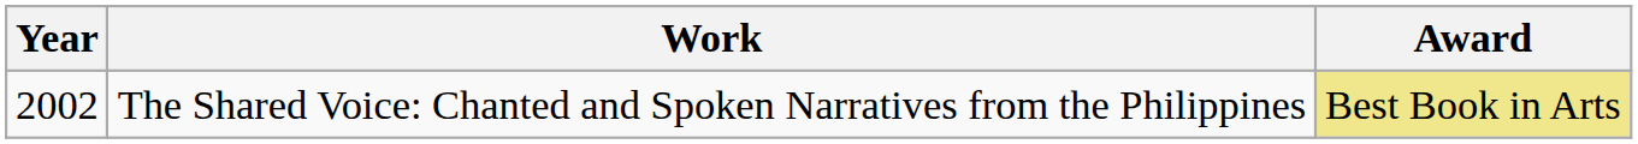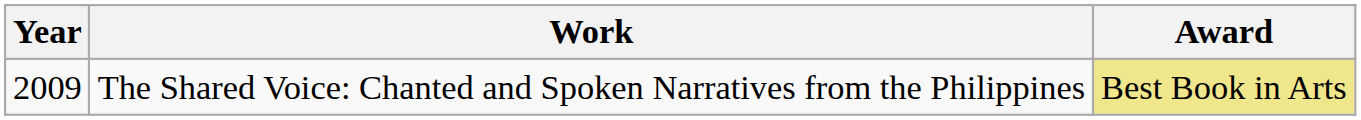row 2 | Year: 2002 -> 2009
